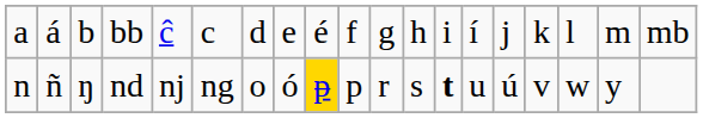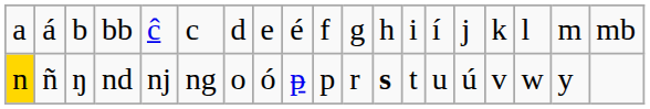nd | column 1: no background -> gold background
nd | column 9: gold background -> no background
nd | column 12: normal -> bold
nd | column 13: bold -> normal
